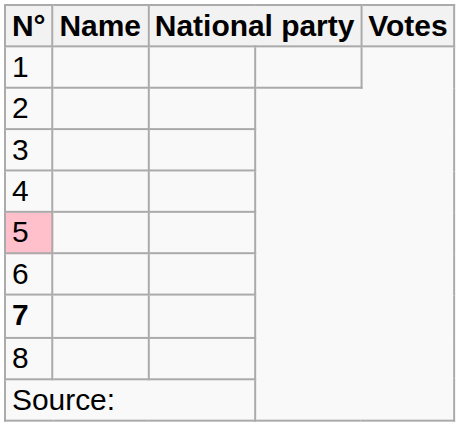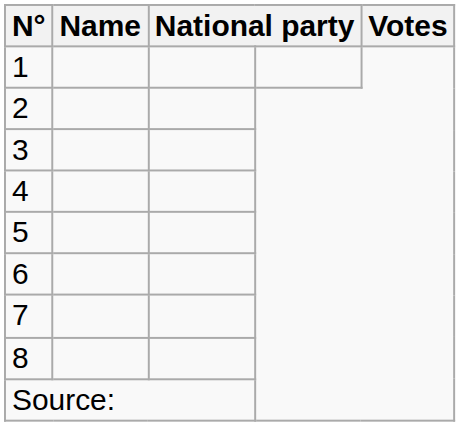5 | N°: pink background -> no background
7 | N°: bold -> normal
